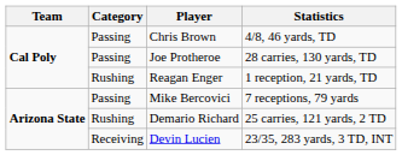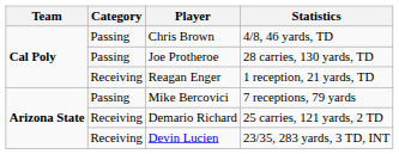Reagan Enger | Category: Rushing -> Receiving
Demario Richard | Category: Rushing -> Receiving
